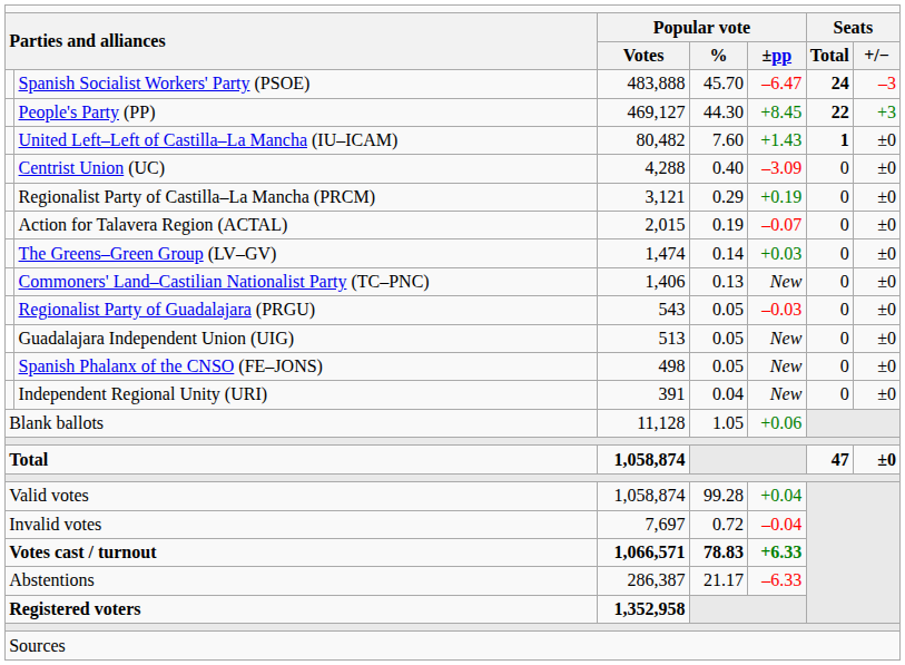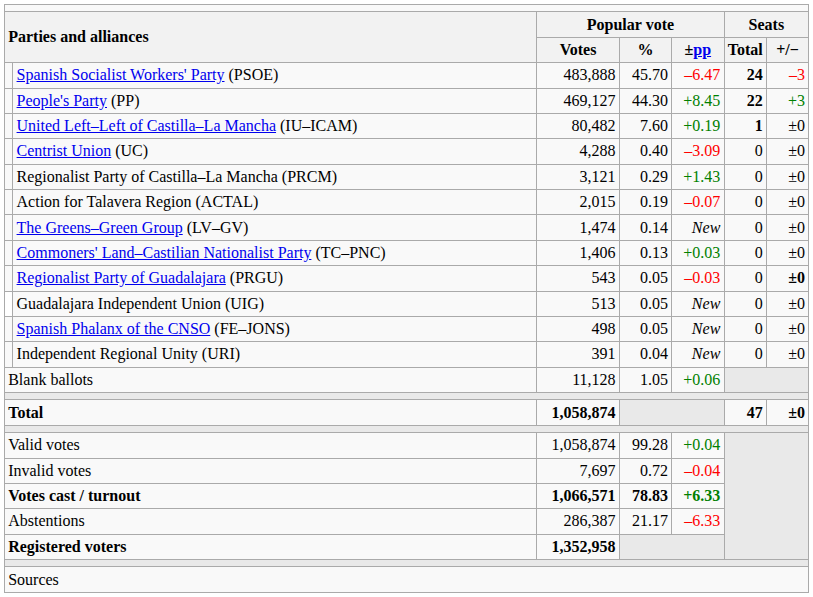United Left–Left of Castilla–La Mancha (IU–ICAM) | column 5: +1.43 -> +0.19
Regionalist Party of Castilla–La Mancha (PRCM) | column 5: +0.19 -> +1.43
The Greens–Green Group (LV–GV) | column 5: +0.03 -> New
Commoners' Land–Castilian Nationalist Party (TC–PNC) | column 5: New -> +0.03
Regionalist Party of Guadalajara (PRGU) | column 7: normal -> bold
